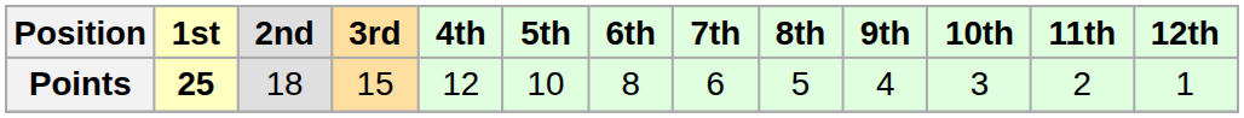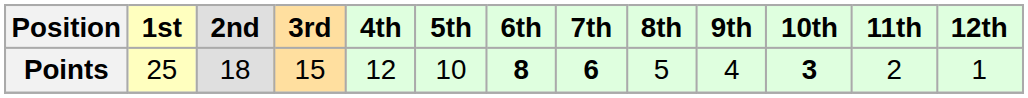Points | 1st: bold -> normal
Points | 6th: normal -> bold
Points | 7th: normal -> bold
Points | 10th: normal -> bold
